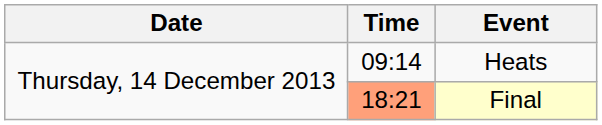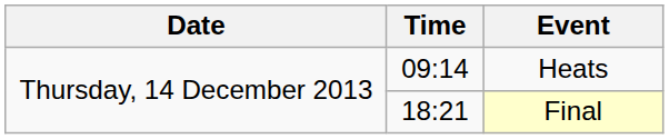Final | Time: lightsalmon background -> no background
